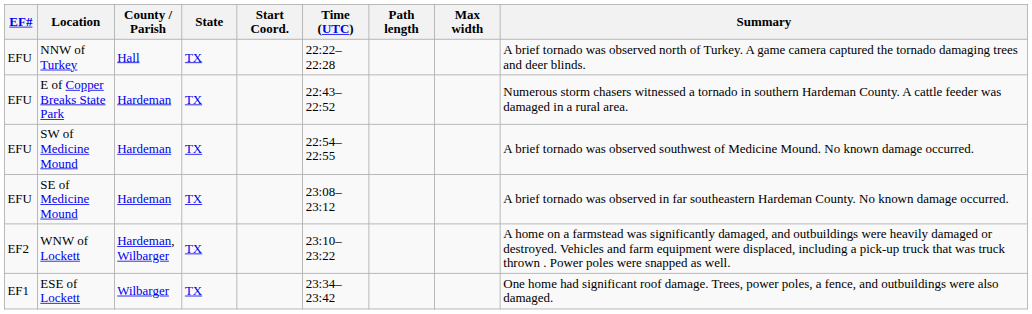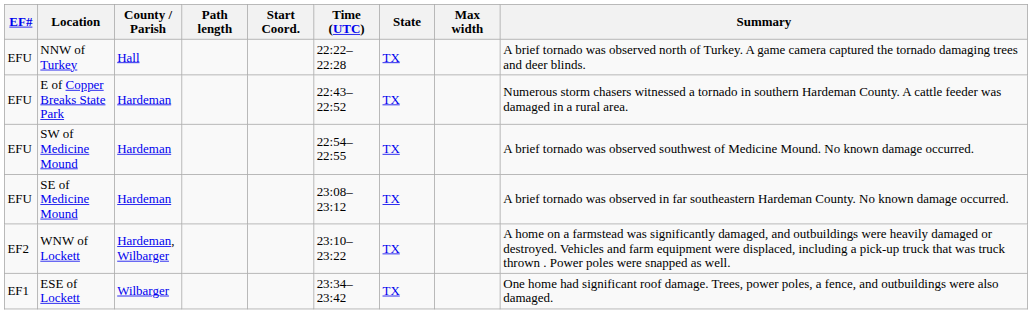columns swapped: State <-> Path length
